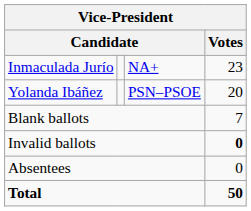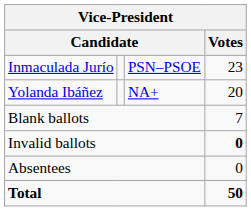Inmaculada Jurío | column 3: NA+ -> PSN–PSOE
Yolanda Ibáñez | column 3: PSN–PSOE -> NA+
